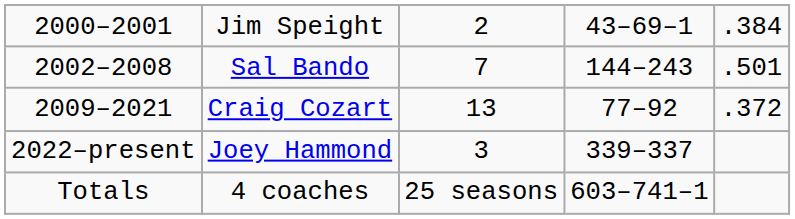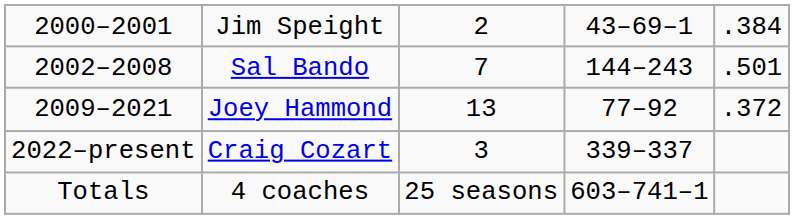2009–2021 | column 2: Craig Cozart -> Joey Hammond
2022–present | column 2: Joey Hammond -> Craig Cozart
